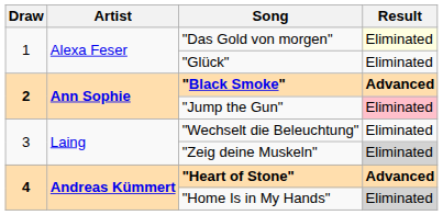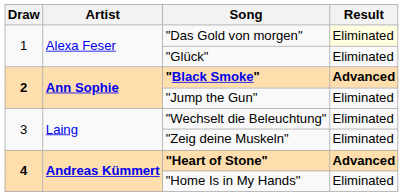"Jump the Gun" | Result: pink background -> no background
"Zeig deine Muskeln" | Result: lightgrey background -> no background
"Home Is in My Hands" | Result: lightgrey background -> no background
